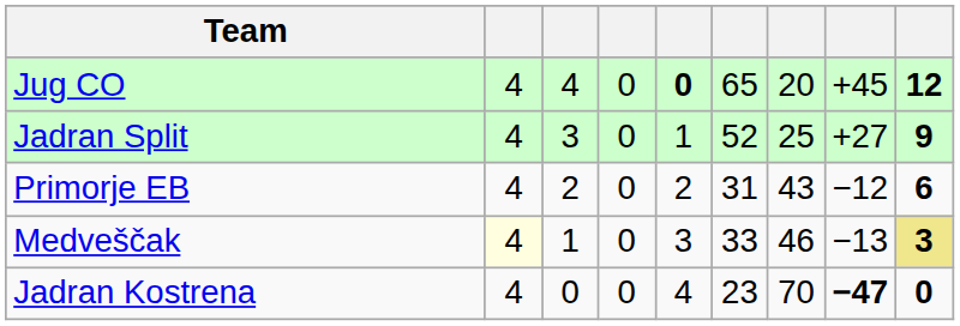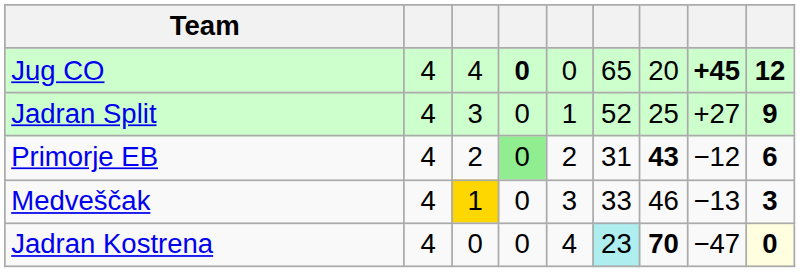Jug CO | column 4: normal -> bold
Jug CO | column 5: bold -> normal
Jug CO | column 8: normal -> bold
Primorje EB | column 4: no background -> lightgreen background
Primorje EB | column 7: normal -> bold
Medveščak | column 2: lightyellow background -> no background
Medveščak | column 3: no background -> gold background
Medveščak | column 9: khaki background -> no background
Jadran Kostrena | column 6: no background -> paleturquoise background
Jadran Kostrena | column 7: normal -> bold
Jadran Kostrena | column 8: bold -> normal
Jadran Kostrena | column 9: no background -> lightyellow background
